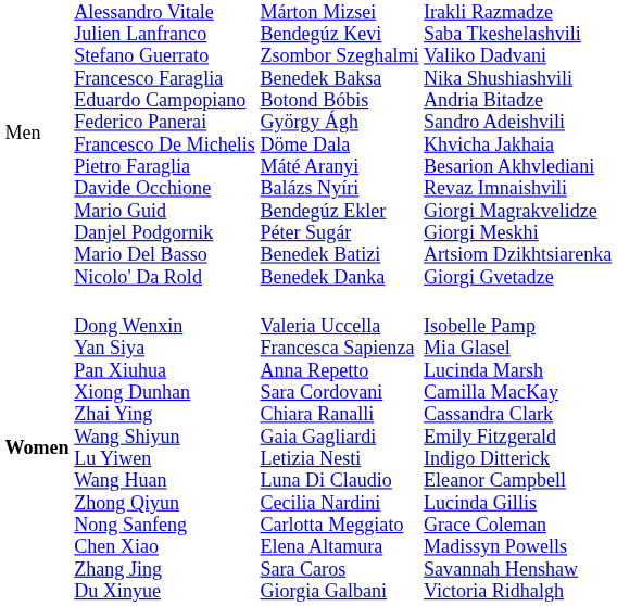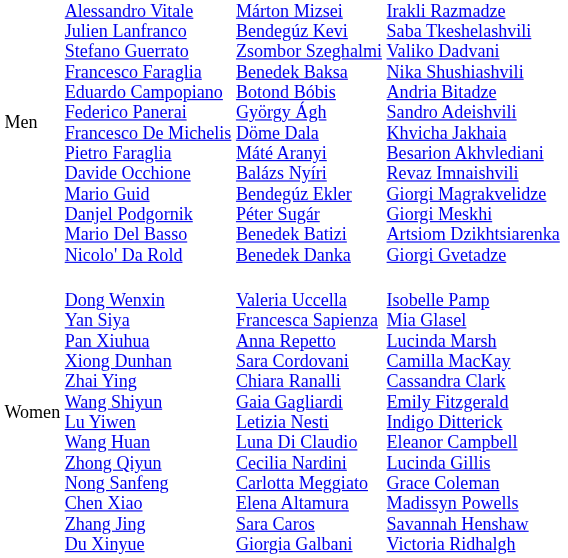Women | column 1: bold -> normal
